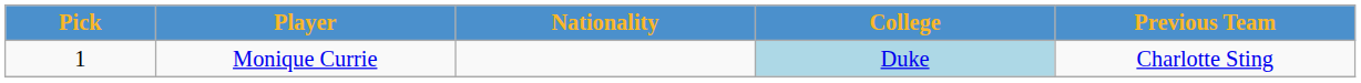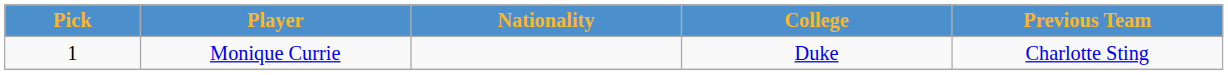Monique Currie | College: lightblue background -> no background
